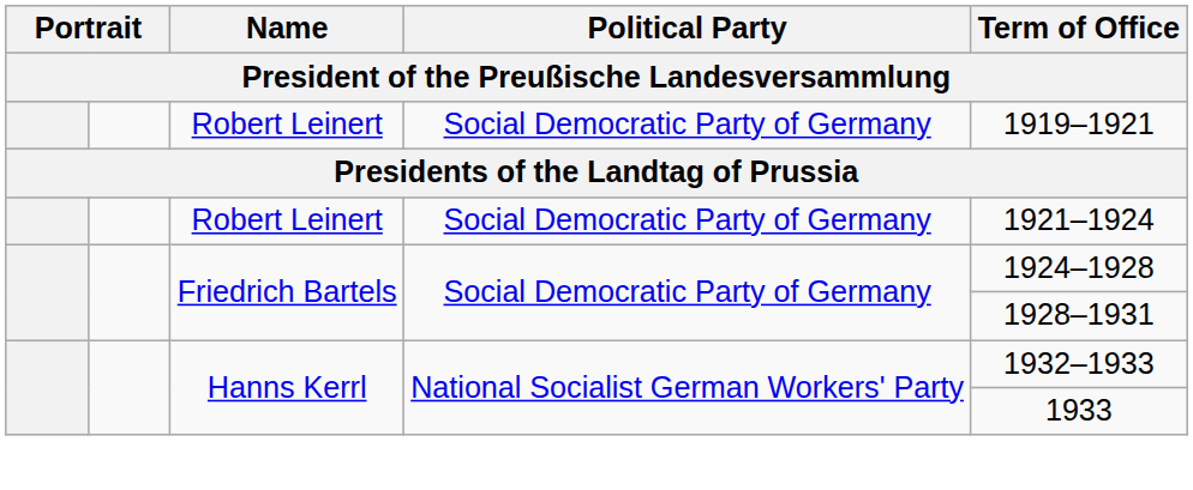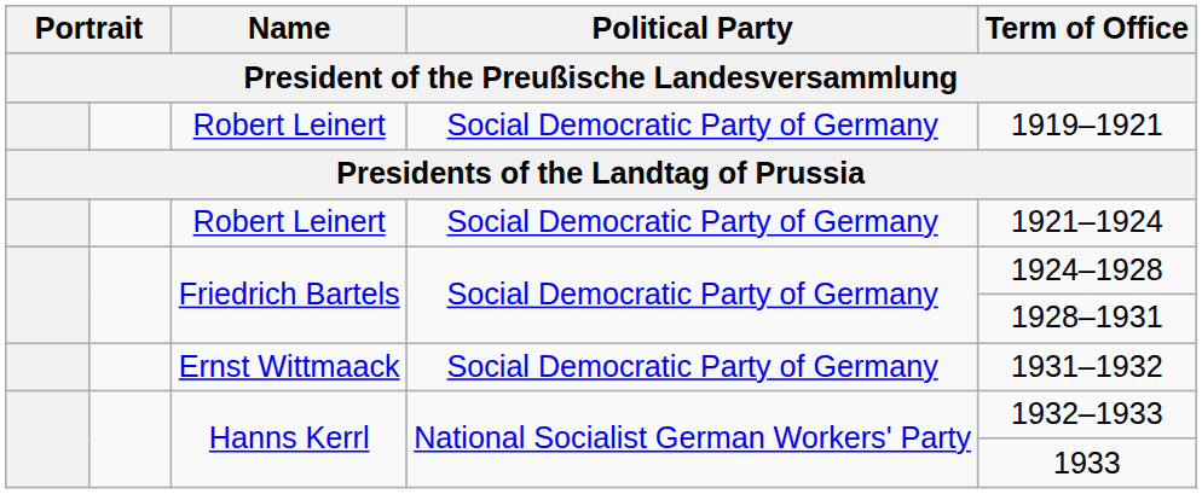+ row: Ernst Wittmaack | Social Democratic Party of Germany | 1931–1932
